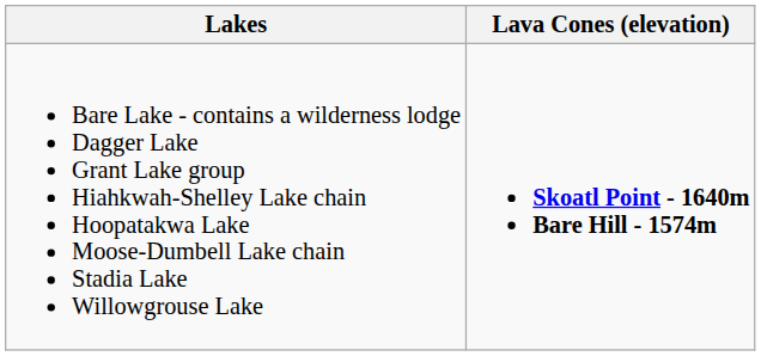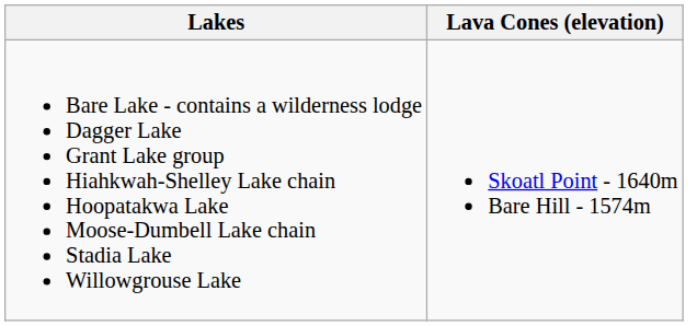row 2 | Lava Cones (elevation): bold -> normal
